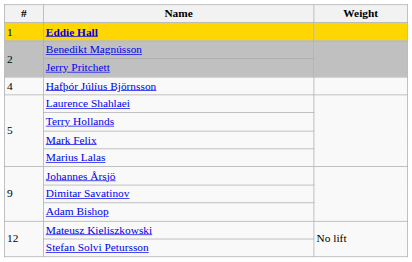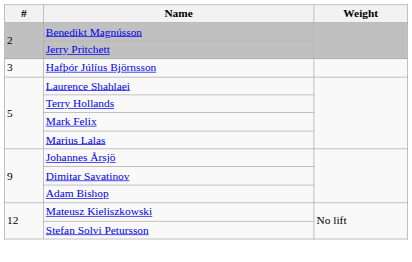- row: 1 | Eddie Hall
Hafþór Júlíus Björnsson | #: 4 -> 3
